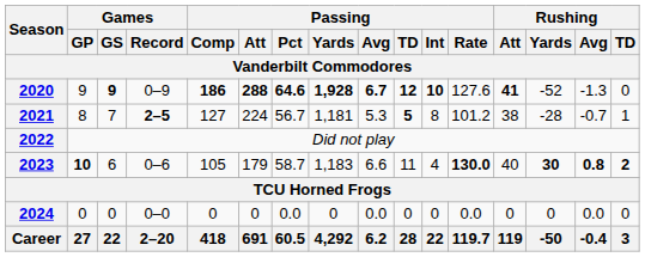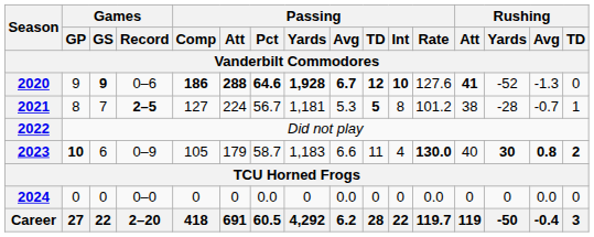2020 | Games / Record / Vanderbilt Commodores: 0–9 -> 0–6
2023 | Games / Record / Vanderbilt Commodores: 0–6 -> 0–9
